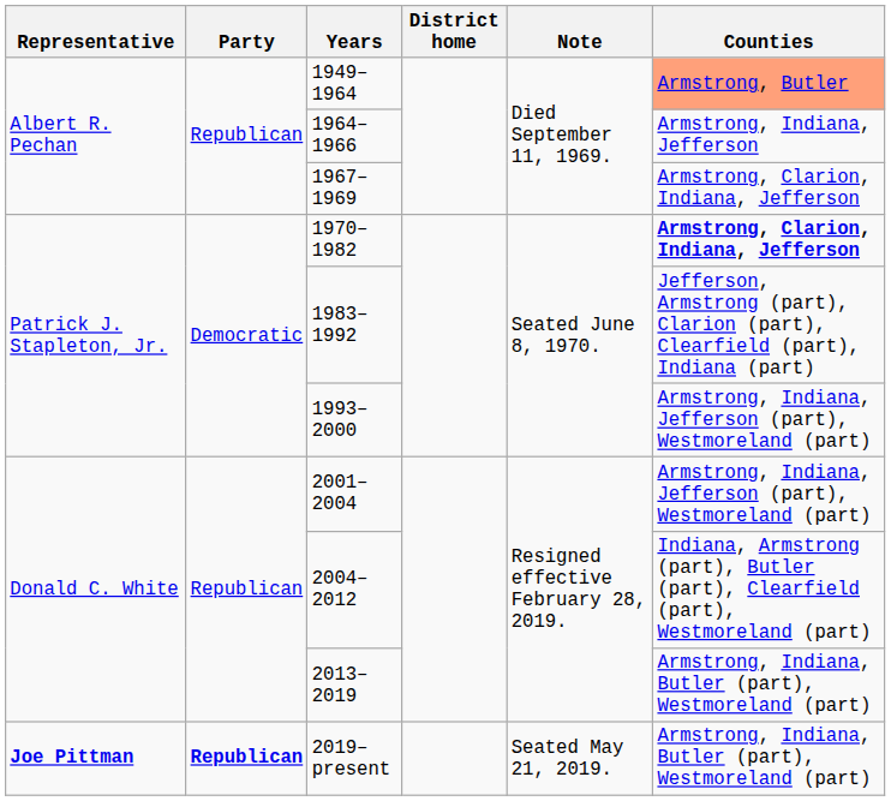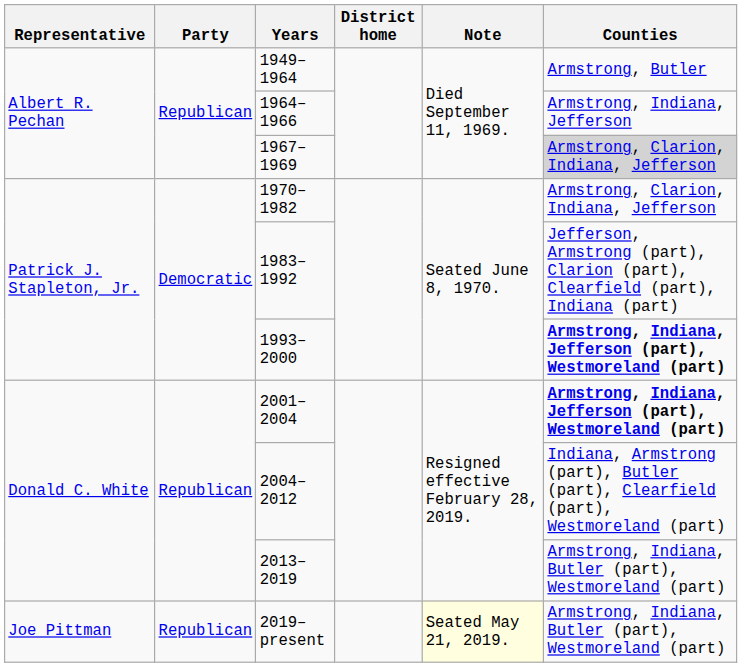1949–1964 | Counties: lightsalmon background -> no background
1967–1969 | Counties: no background -> lightgrey background
1970–1982 | Counties: bold -> normal
1993–2000 | Counties: normal -> bold
2001–2004 | Counties: normal -> bold
2019–present | Representative: bold -> normal
2019–present | Party: bold -> normal
2019–present | Note: no background -> lightyellow background
